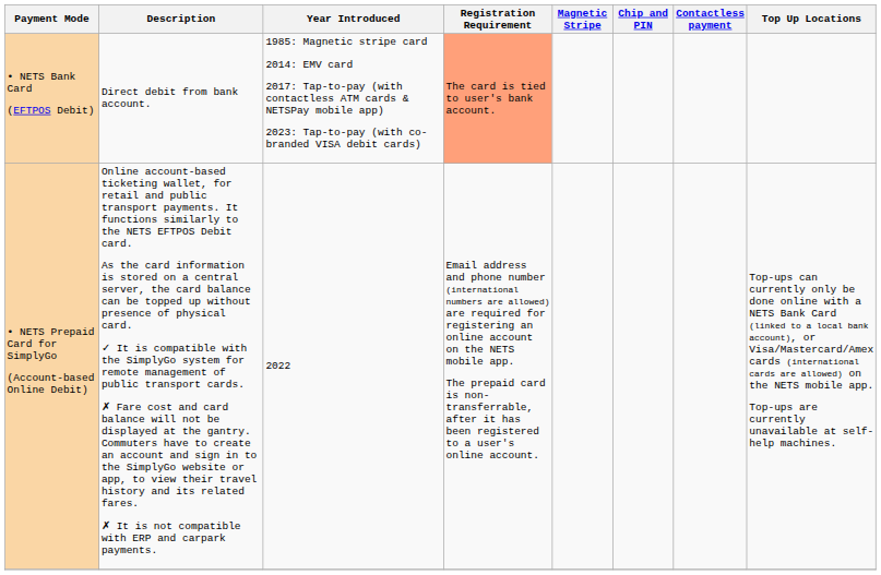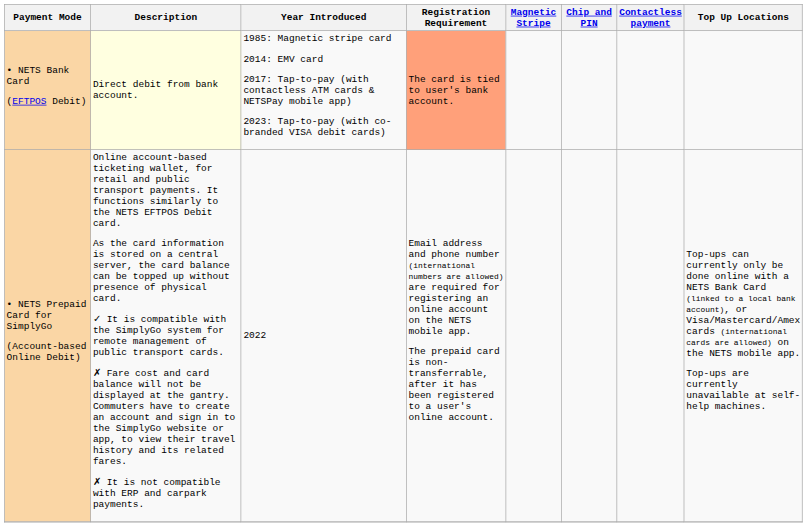• NETS Bank Card (EFTPOS Debit) | Description: no background -> lightyellow background
